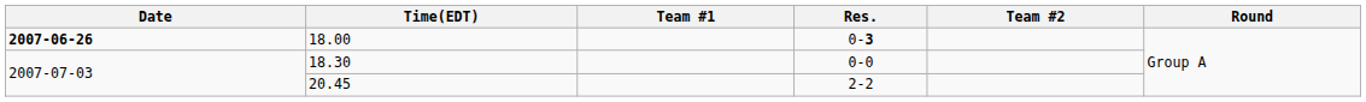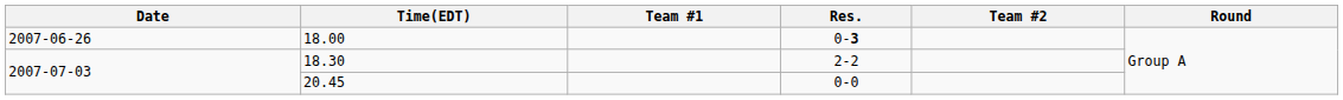18.00 | Date: bold -> normal
18.30 | Res.: 0-0 -> 2-2
20.45 | Res.: 2-2 -> 0-0
